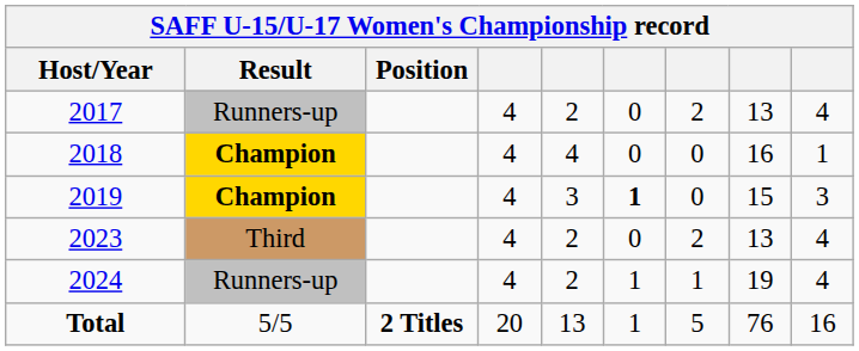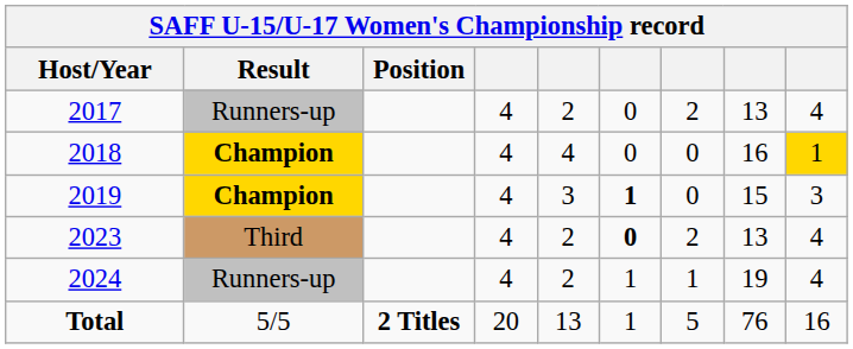2018 | column 9: no background -> gold background
2023 | column 6: normal -> bold
